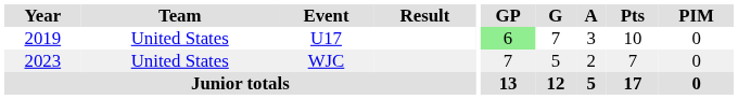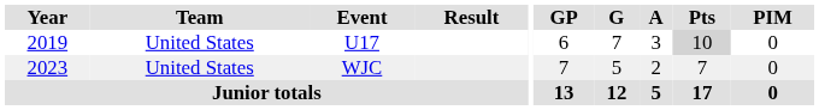U17 | GP: lightgreen background -> no background
U17 | Pts: no background -> lightgrey background
